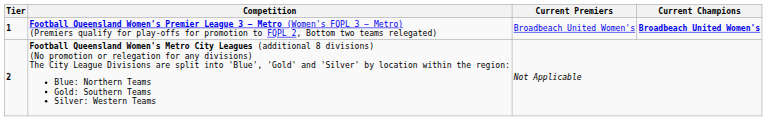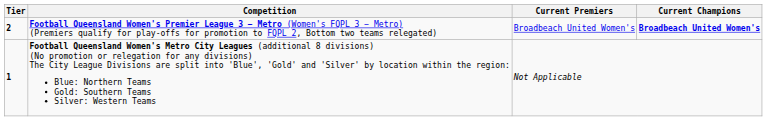row 2 | Tier: 1 -> 2
row 3 | Tier: 2 -> 1
